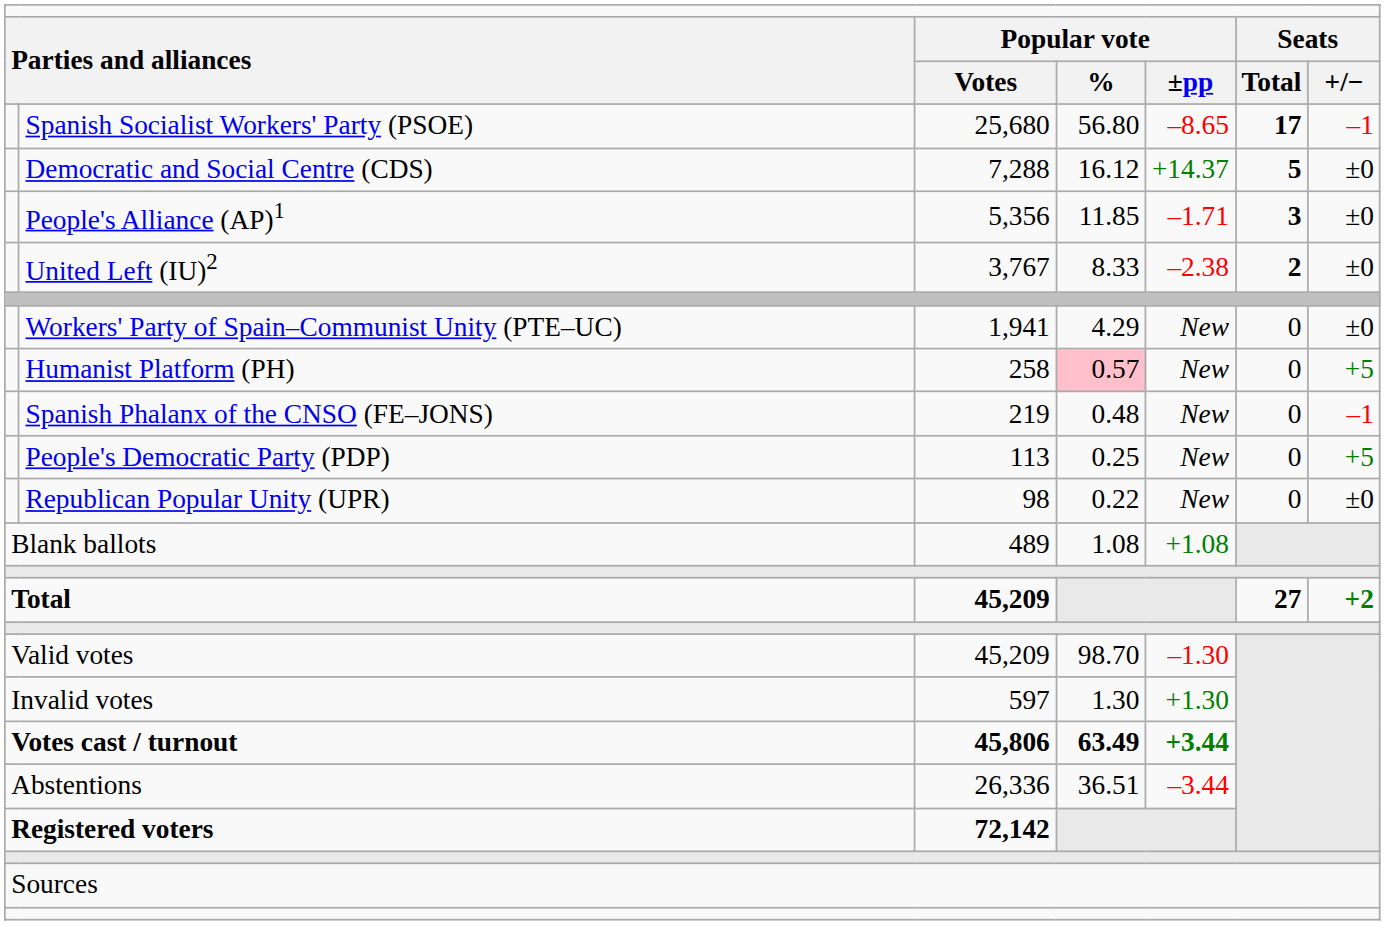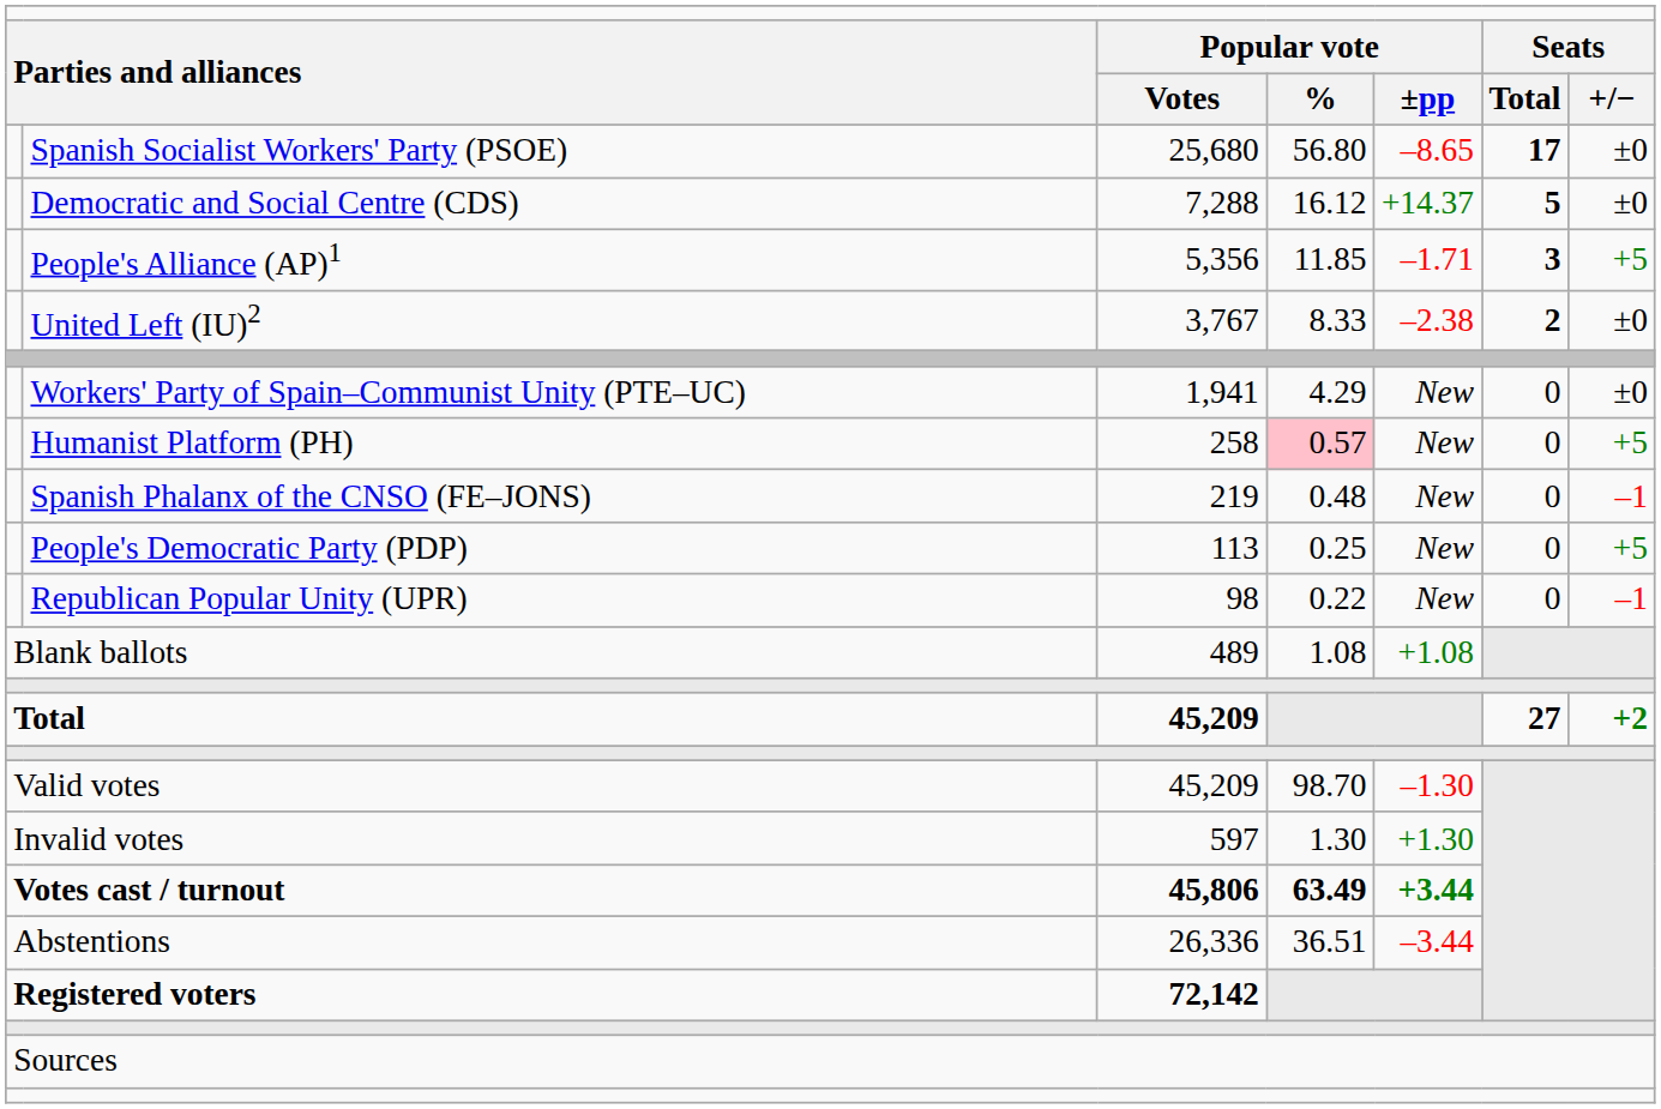Spanish Socialist Workers' Party (PSOE) | column 7: –1 -> ±0
People's Alliance (AP)1 | column 7: ±0 -> +5
Republican Popular Unity (UPR) | column 7: ±0 -> –1
